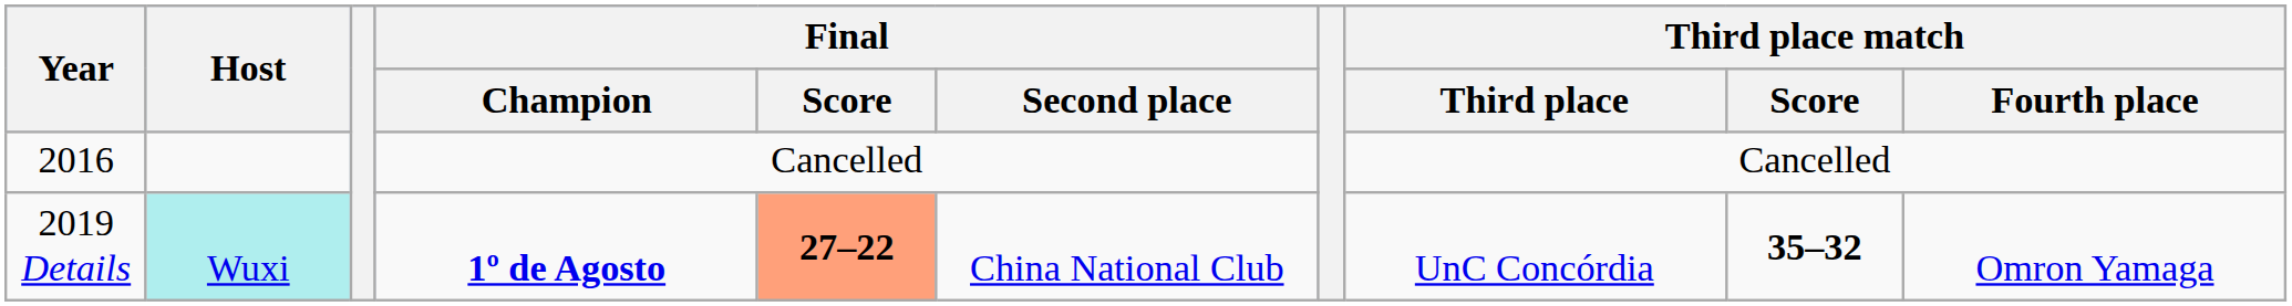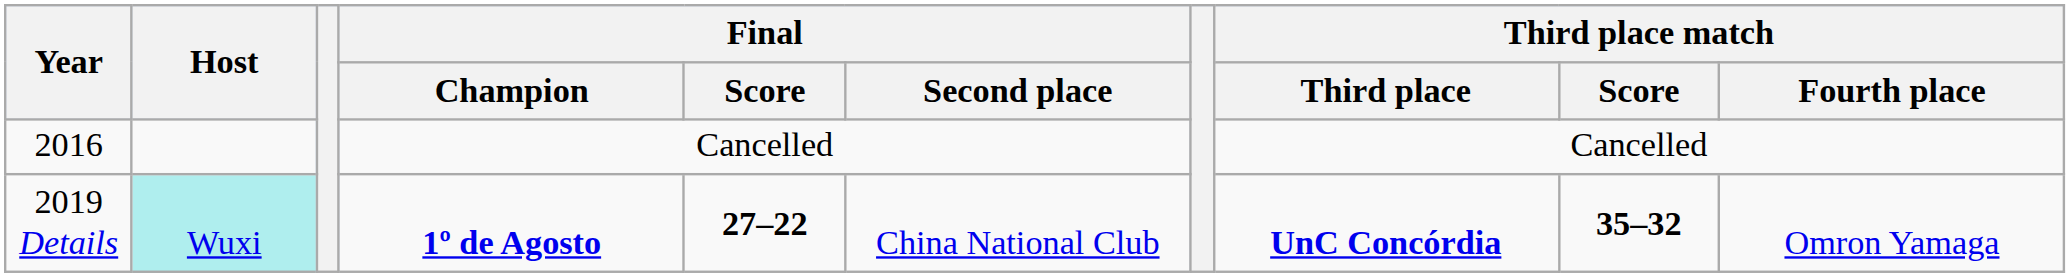2019 Details | Final / Score: lightsalmon background -> no background
2019 Details | Third place match / Third place: normal -> bold
